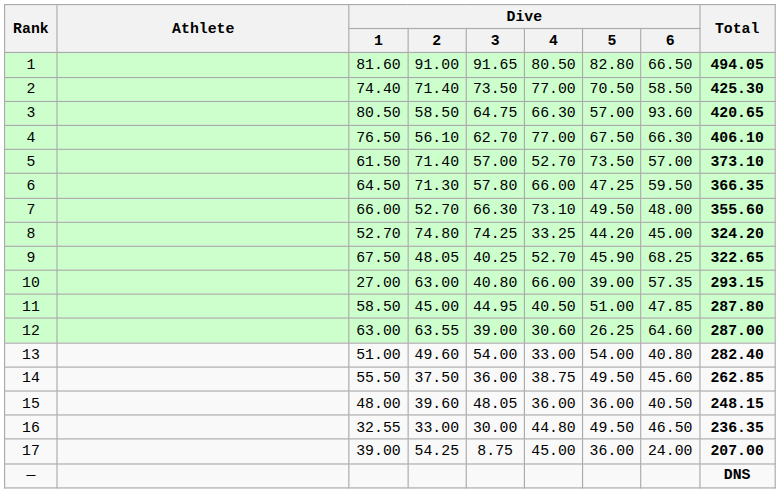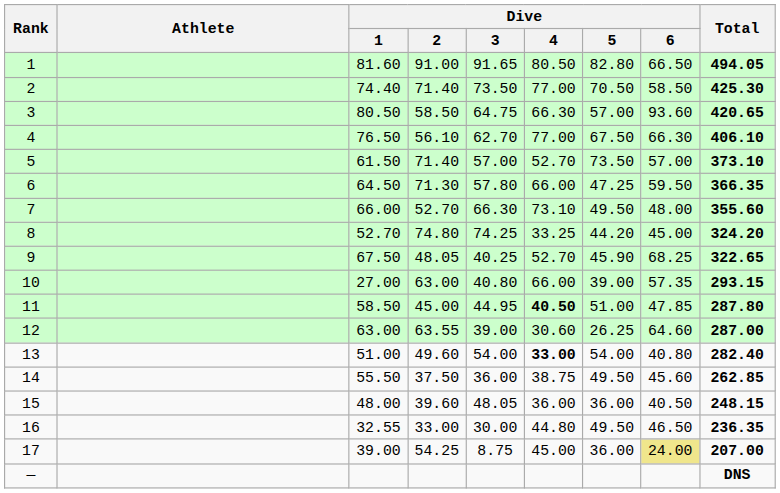11 | Dive / 4: normal -> bold
13 | Dive / 4: normal -> bold
17 | Dive / 6: no background -> khaki background
